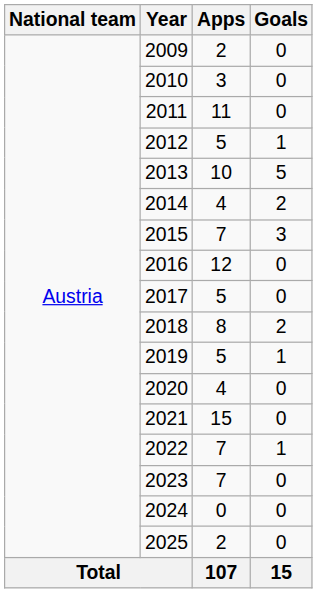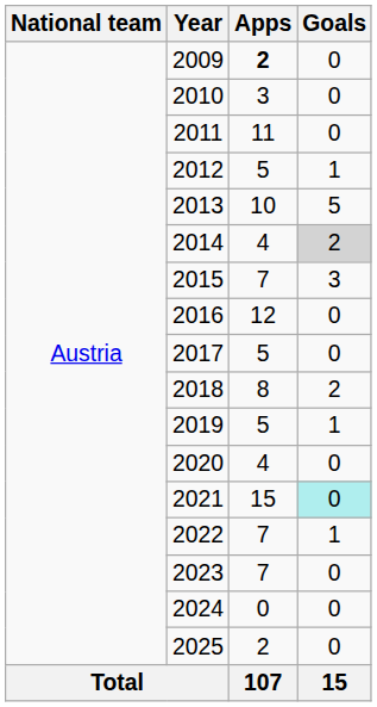2009 | Apps: normal -> bold
2014 | Goals: no background -> lightgrey background
2021 | Goals: no background -> paleturquoise background
